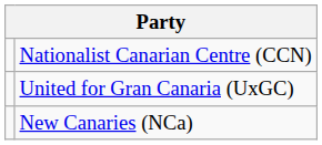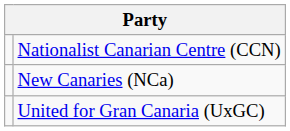rows swapped: New Canaries (NCa) <-> United for Gran Canaria (UxGC)
